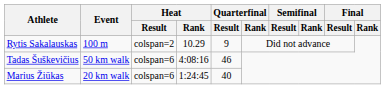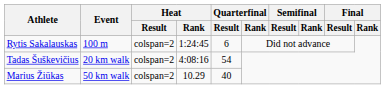Rytis Sakalauskas | Heat / Rank: 10.29 -> 1:24:45
Rytis Sakalauskas | Quarterfinal / Result: 9 -> 6
Tadas Šuškevičius | Event: 50 km walk -> 20 km walk
Tadas Šuškevičius | Heat / Result: colspan=6 -> colspan=2
Tadas Šuškevičius | Quarterfinal / Result: 46 -> 54
Marius Žiūkas | Event: 20 km walk -> 50 km walk
Marius Žiūkas | Heat / Result: colspan=6 -> colspan=2
Marius Žiūkas | Heat / Rank: 1:24:45 -> 10.29
